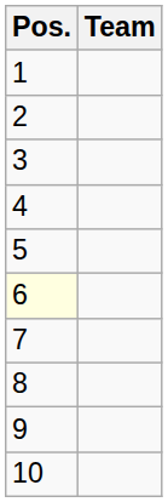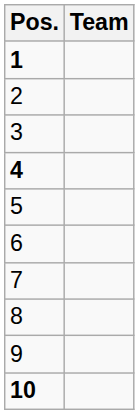1 | Pos.: normal -> bold
4 | Pos.: normal -> bold
6 | Pos.: lightyellow background -> no background
10 | Pos.: normal -> bold
